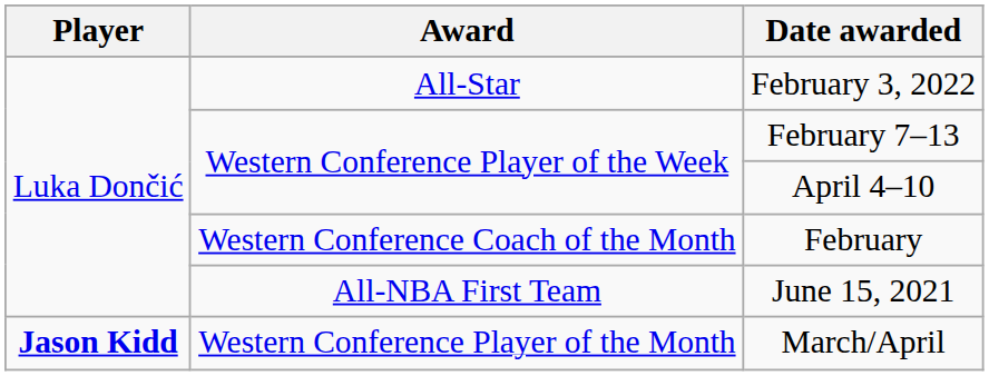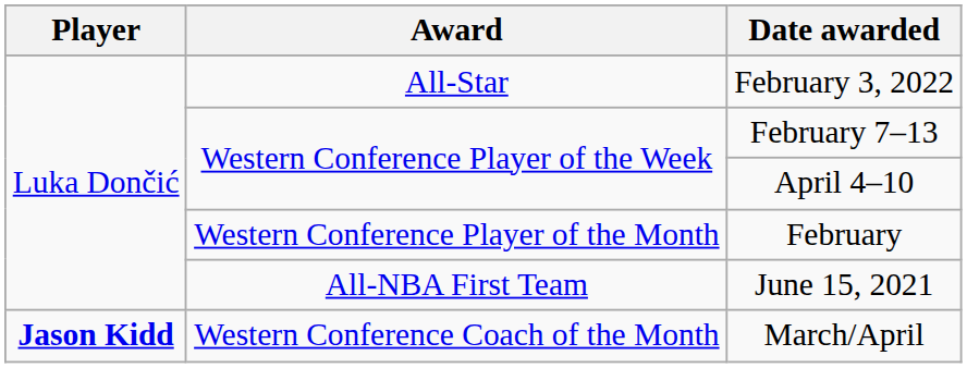February | Award: Western Conference Coach of the Month -> Western Conference Player of the Month
March/April | Award: Western Conference Player of the Month -> Western Conference Coach of the Month
